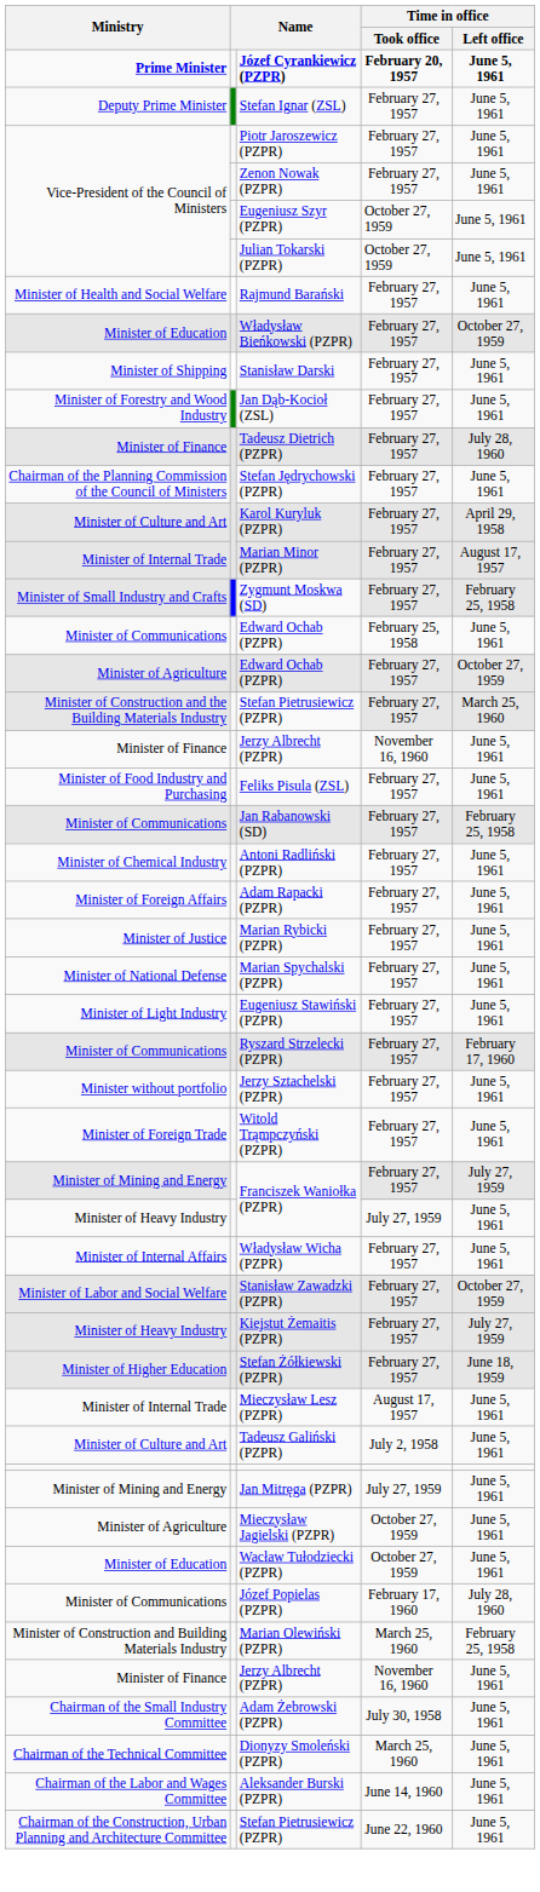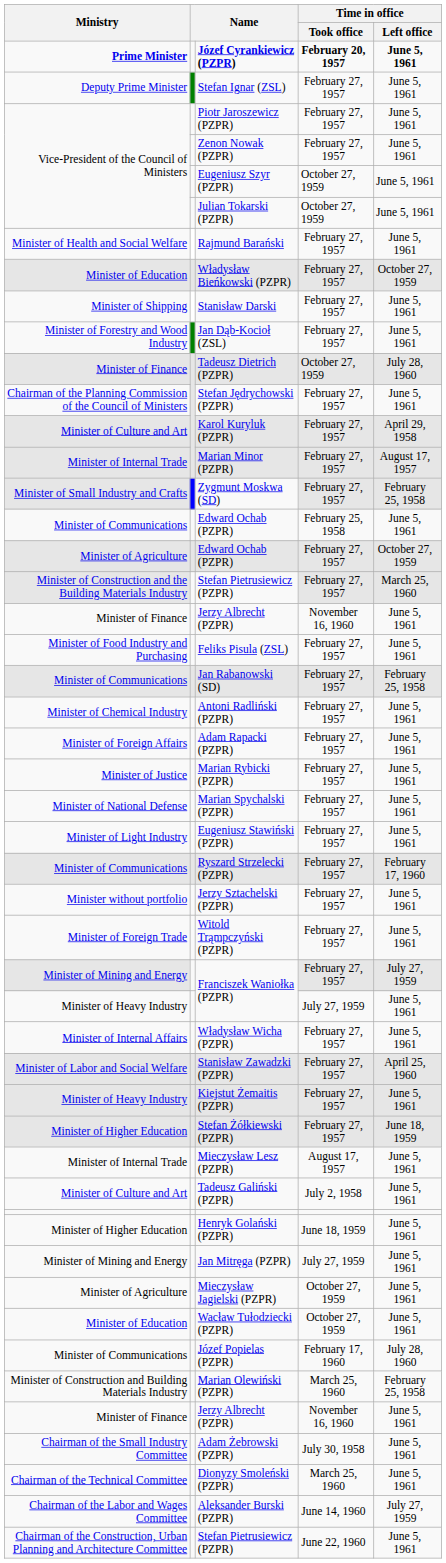Tadeusz Dietrich (PZPR) | Time in office / Took office: February 27, 1957 -> October 27, 1959
Stanisław Zawadzki (PZPR) | Time in office / Left office: October 27, 1959 -> April 25, 1960
Kiejstut Żemaitis (PZPR) | Time in office / Left office: July 27, 1959 -> June 5, 1961
+ row: Minister of Higher Education | Henryk Golański (PZPR) | June 18, 1959 | June 5, 1961
Aleksander Burski (PZPR) | Time in office / Left office: June 5, 1961 -> July 27, 1959
